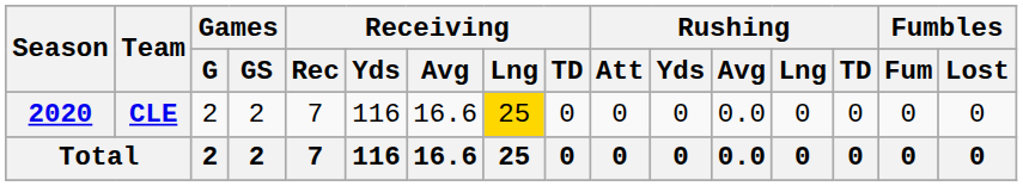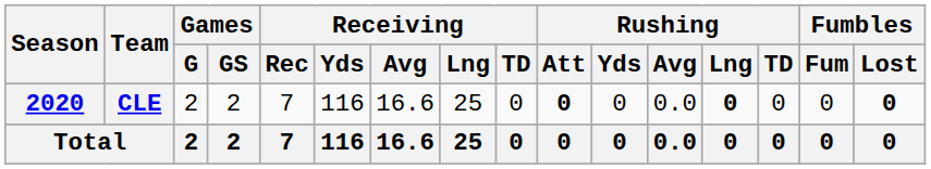CLE | Receiving / Lng: gold background -> no background
CLE | Rushing / Att: normal -> bold
CLE | Rushing / Lng: normal -> bold
CLE | Fumbles / Lost: normal -> bold
